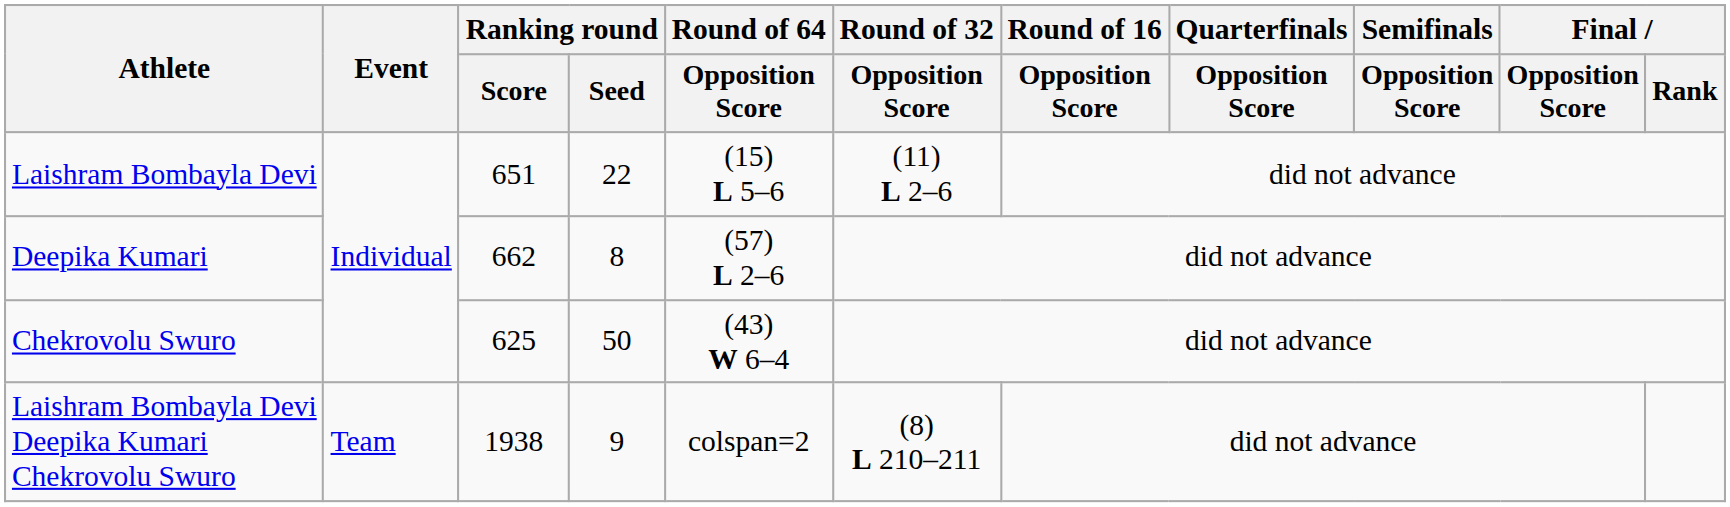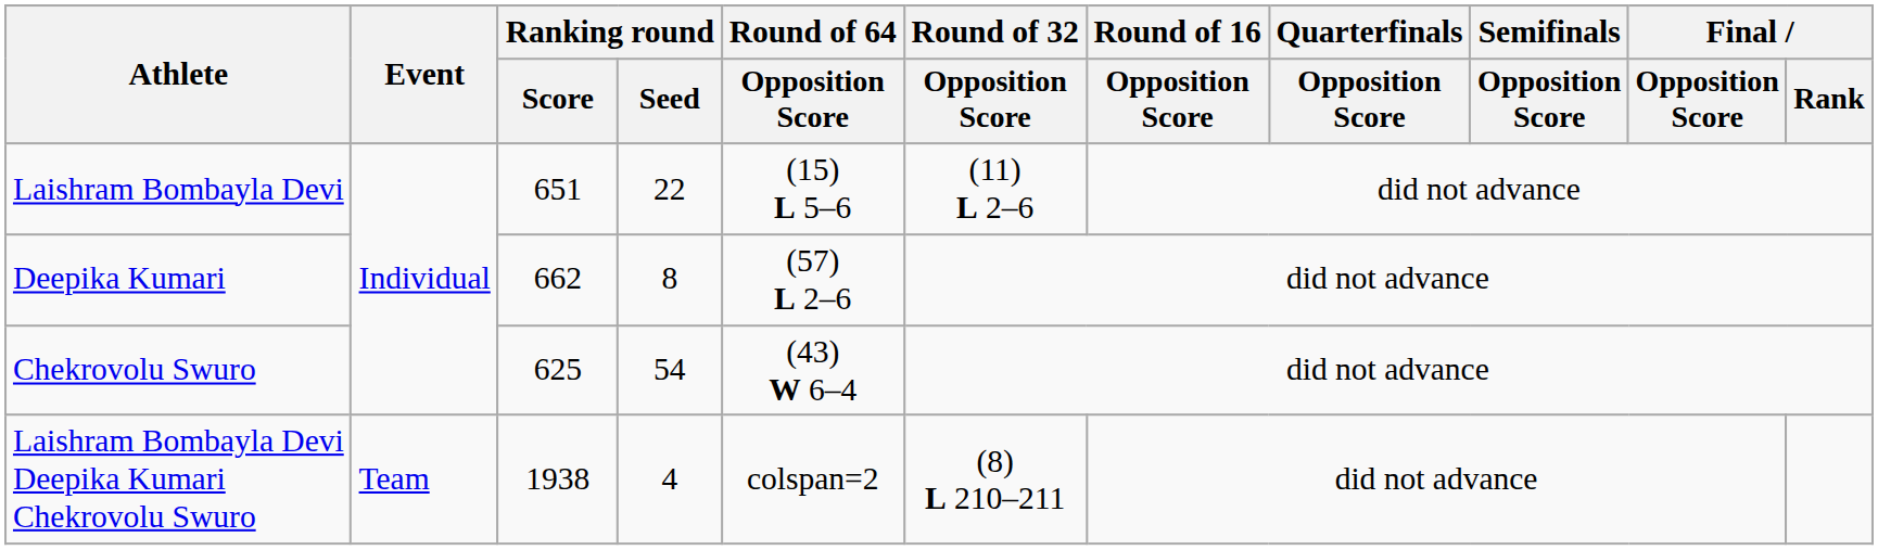Chekrovolu Swuro | Ranking round / Seed: 50 -> 54
Laishram Bombayla Devi Deepika Kumari Chekrovolu Swuro | Ranking round / Seed: 9 -> 4
